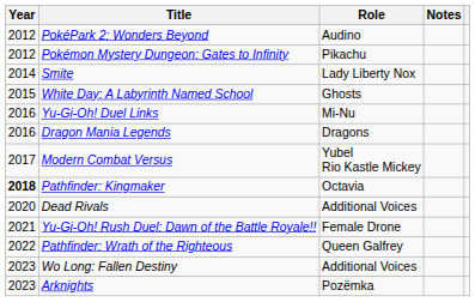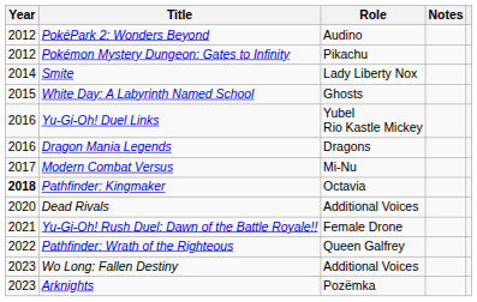Yu-Gi-Oh! Duel Links | Role: Mi-Nu -> Yubel Rio Kastle Mickey
Modern Combat Versus | Role: Yubel Rio Kastle Mickey -> Mi-Nu
